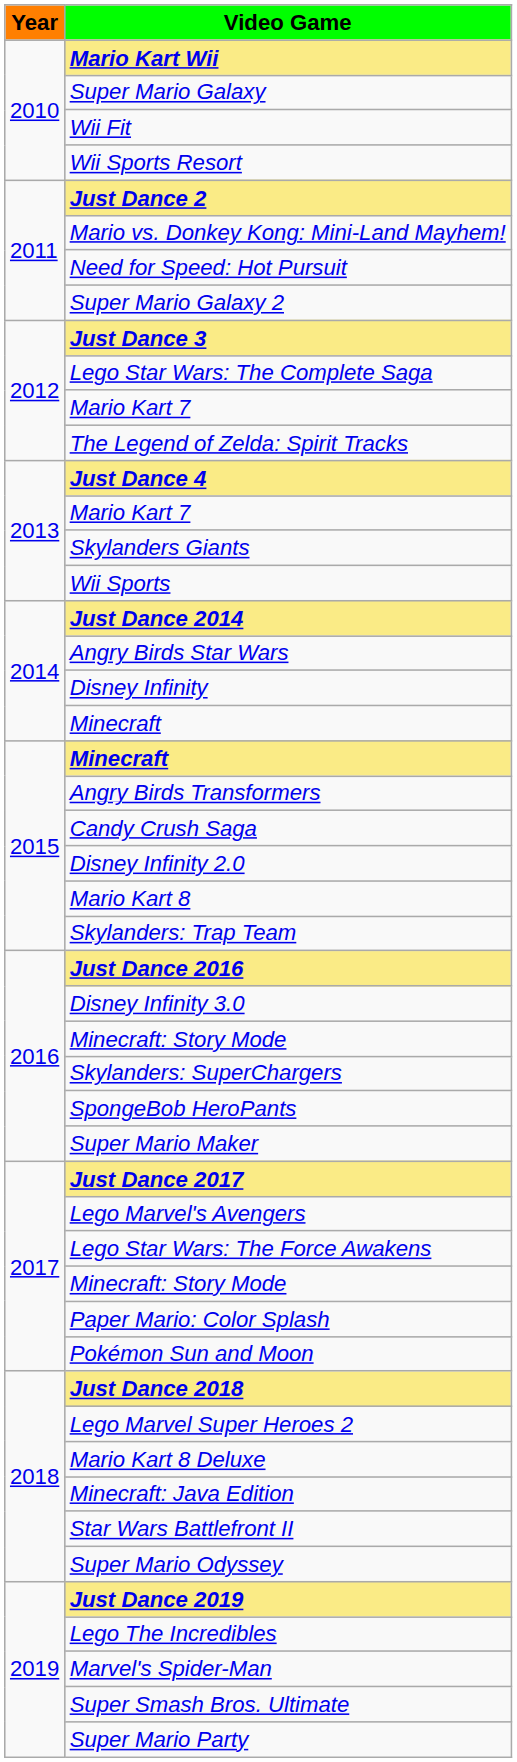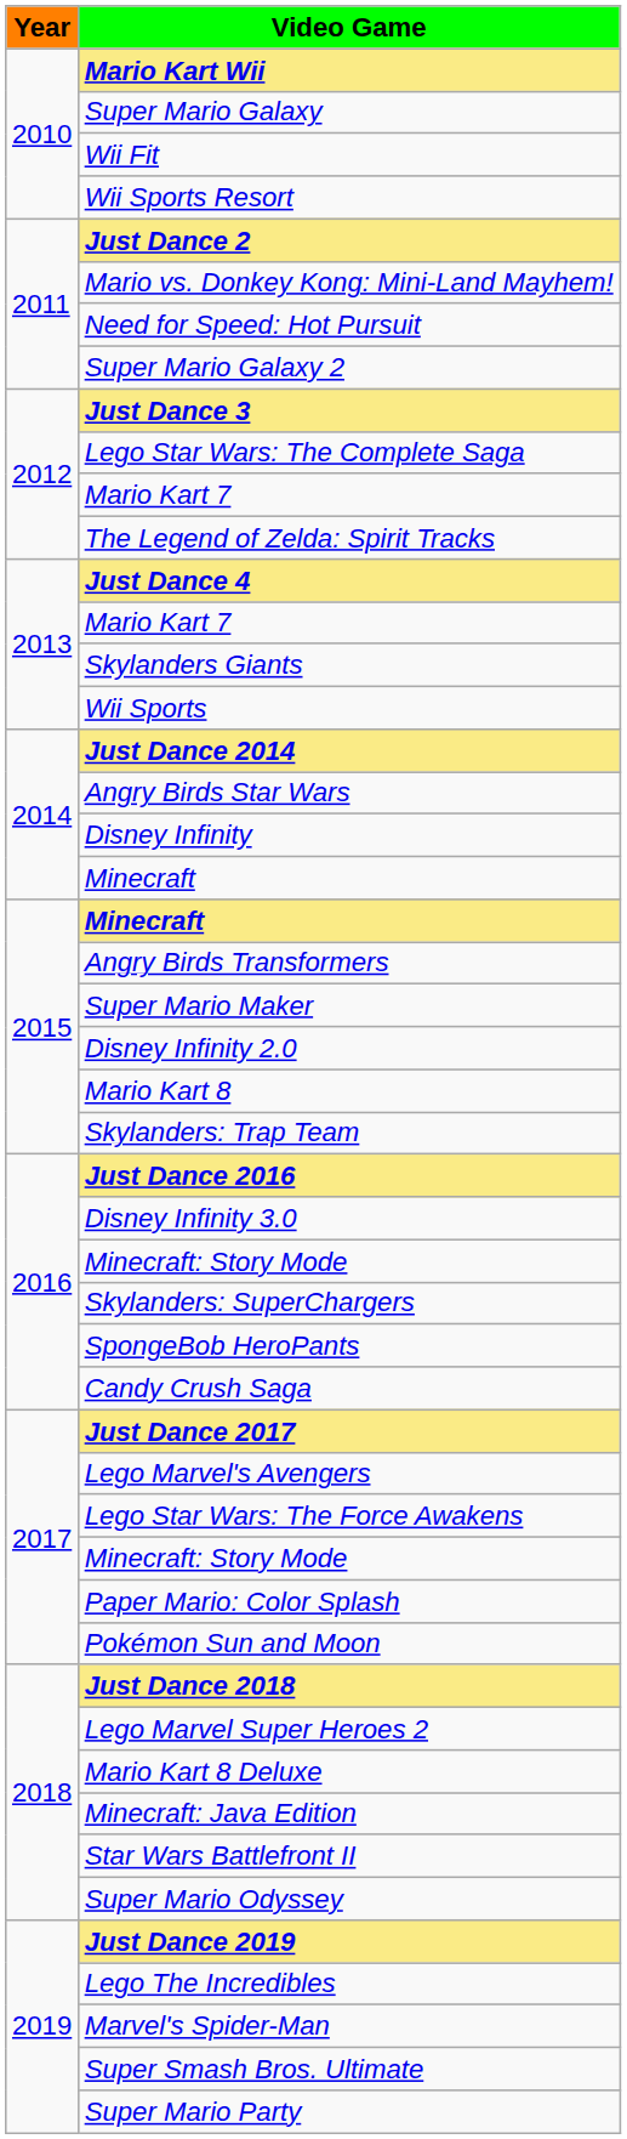row 24 | Video Game: Candy Crush Saga -> Super Mario Maker
row 33 | Video Game: Super Mario Maker -> Candy Crush Saga
